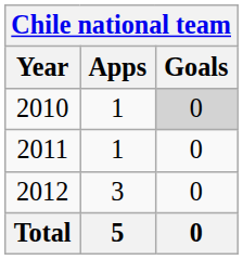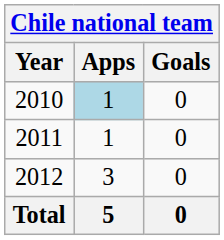2010 | Apps: no background -> lightblue background
2010 | Goals: lightgrey background -> no background
